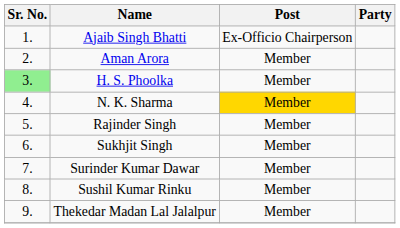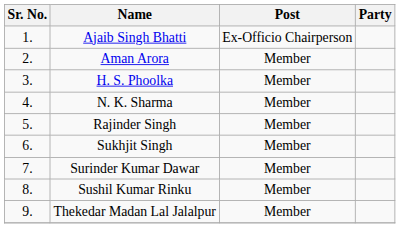H. S. Phoolka | Sr. No.: lightgreen background -> no background
N. K. Sharma | Post: gold background -> no background
